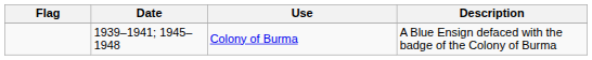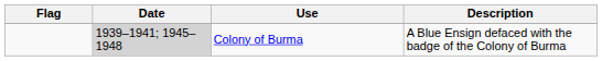Colony of Burma | Date: no background -> lightgrey background
